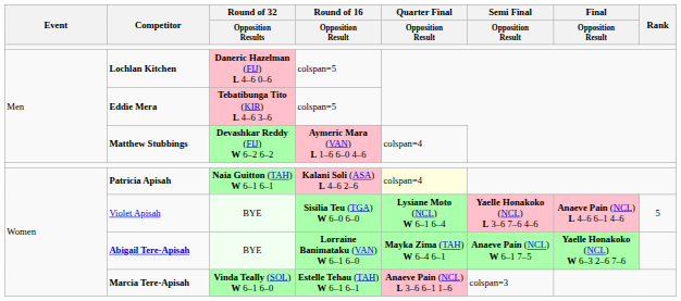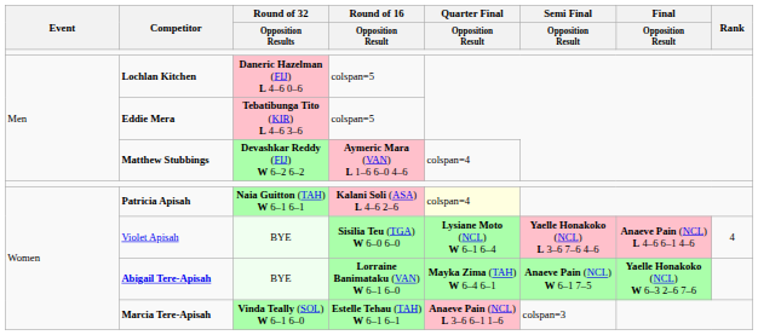Violet Apisah | Rank: 5 -> 4
